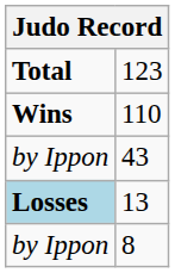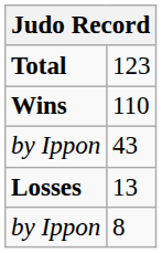13 | column 1: lightblue background -> no background
